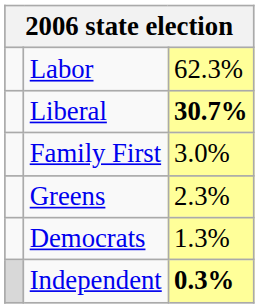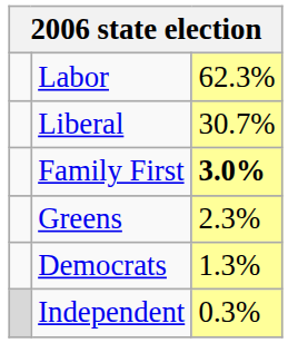Liberal | column 3: bold -> normal
Family First | column 3: normal -> bold
Independent | column 3: bold -> normal
